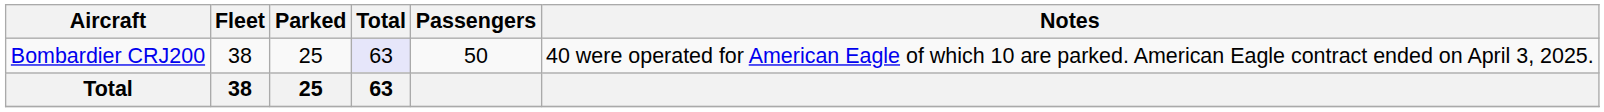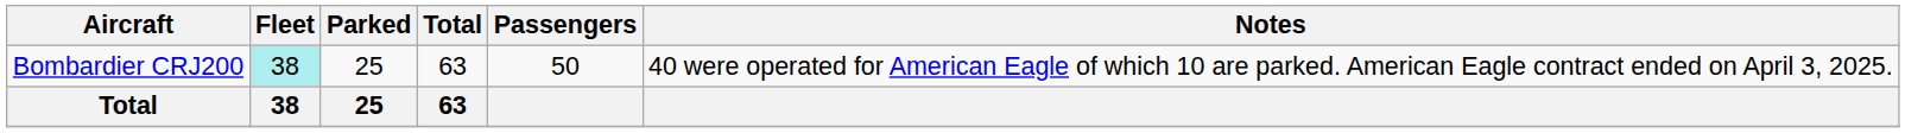Bombardier CRJ200 | Fleet: no background -> paleturquoise background
Bombardier CRJ200 | Total: lavender background -> no background
